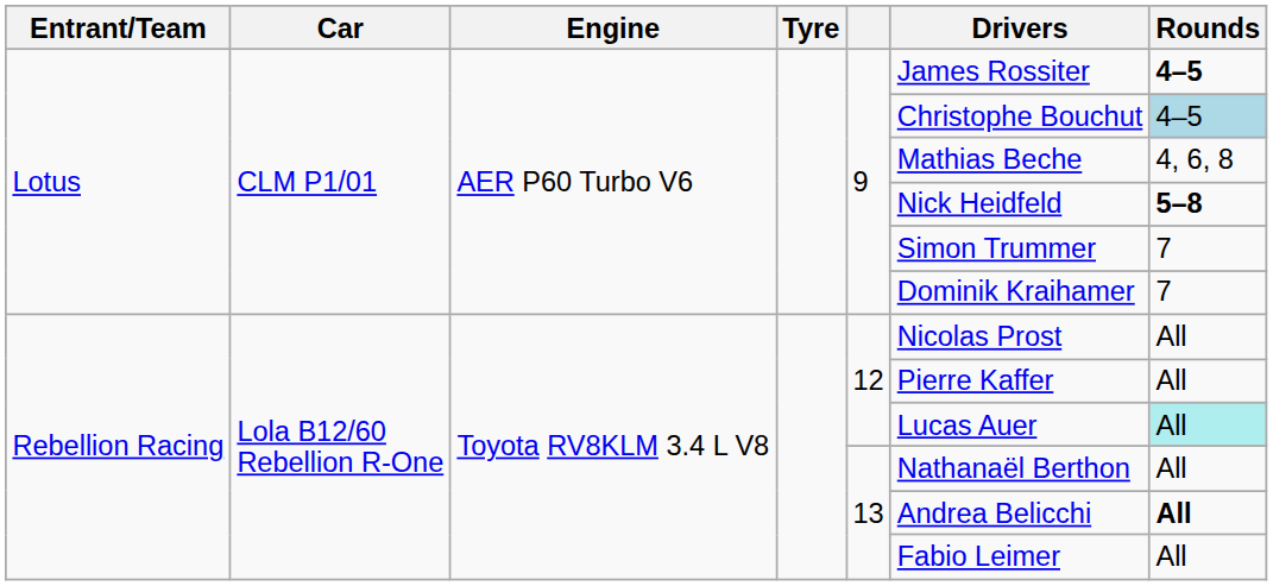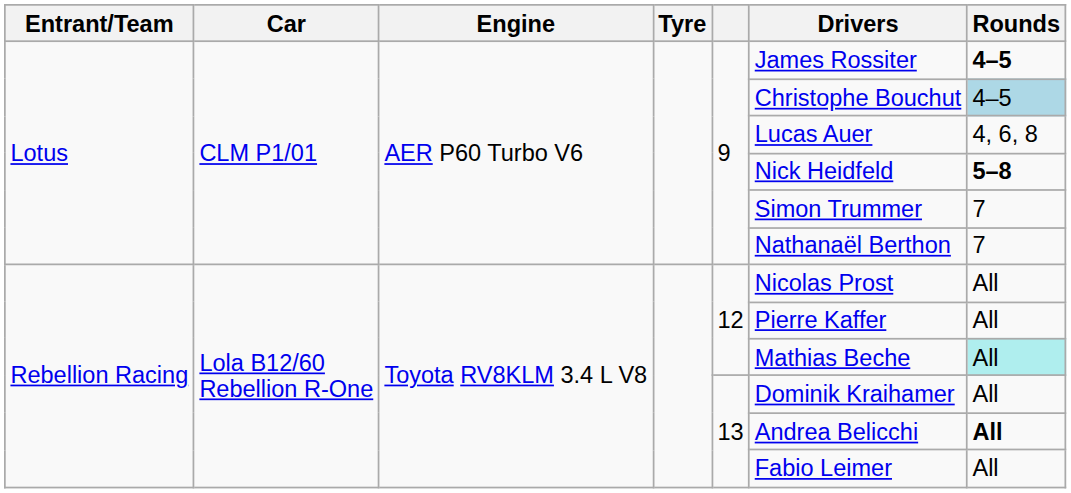row 4 | Drivers: Mathias Beche -> Lucas Auer
row 7 | Drivers: Dominik Kraihamer -> Nathanaël Berthon
row 10 | Drivers: Lucas Auer -> Mathias Beche
row 11 | Drivers: Nathanaël Berthon -> Dominik Kraihamer
